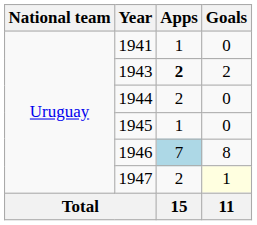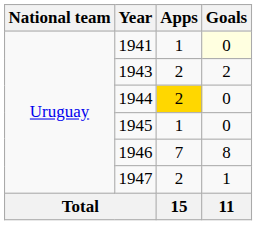1941 | Goals: no background -> lightyellow background
1943 | Apps: bold -> normal
1944 | Apps: no background -> gold background
1946 | Apps: lightblue background -> no background
1947 | Goals: lightyellow background -> no background
